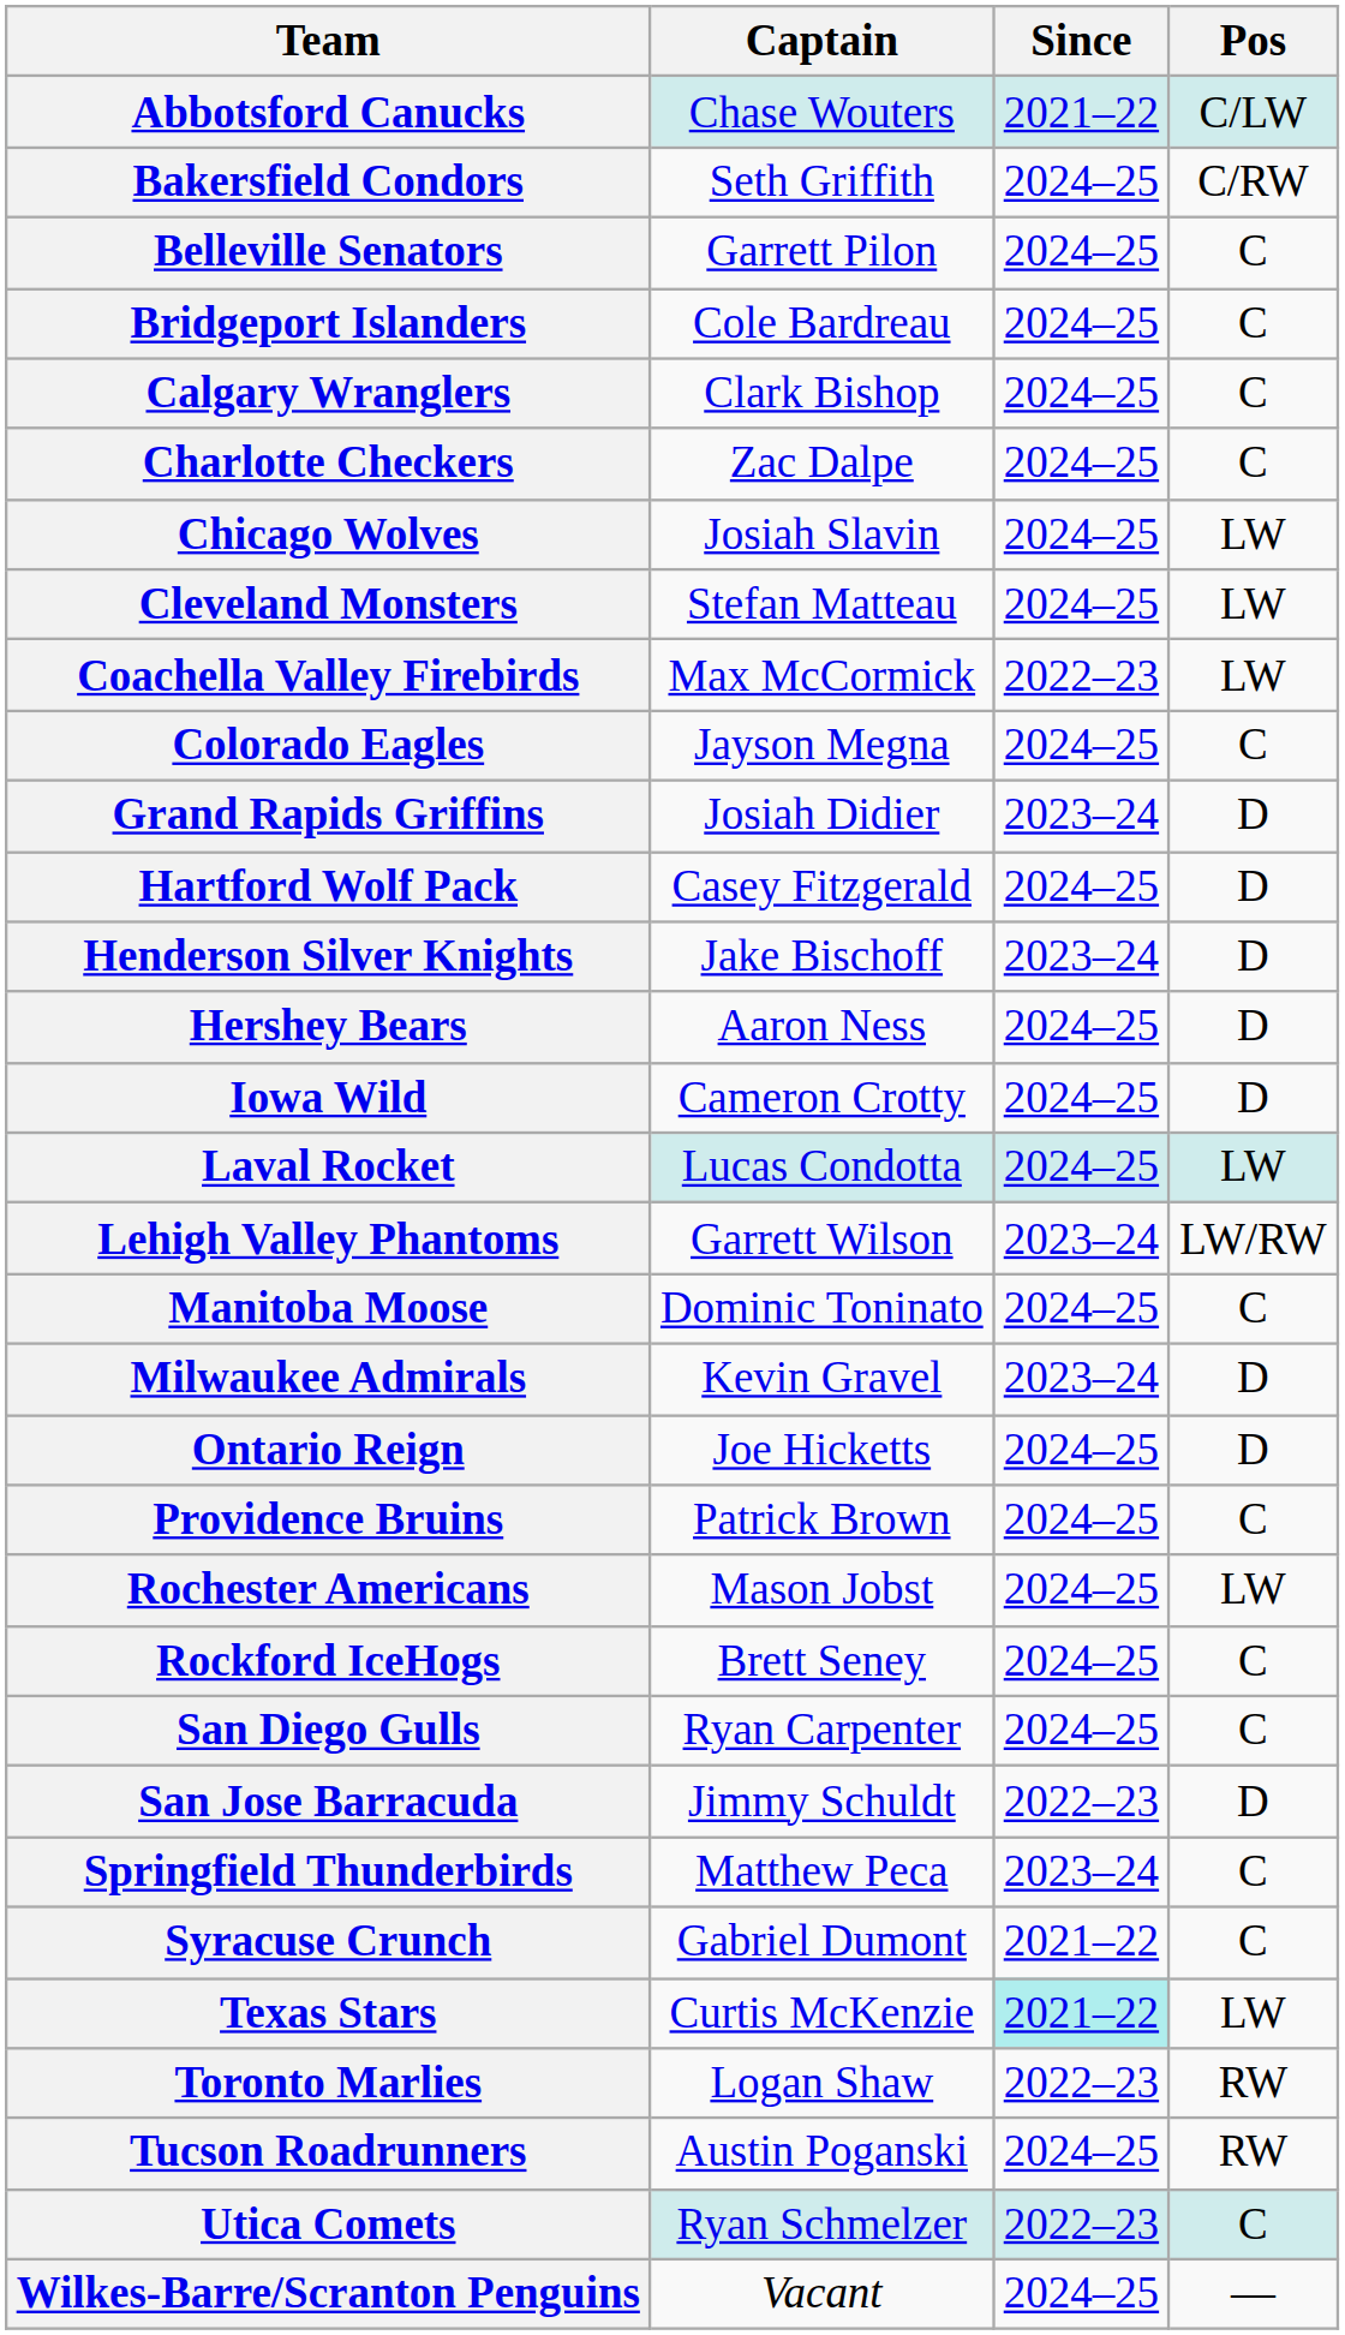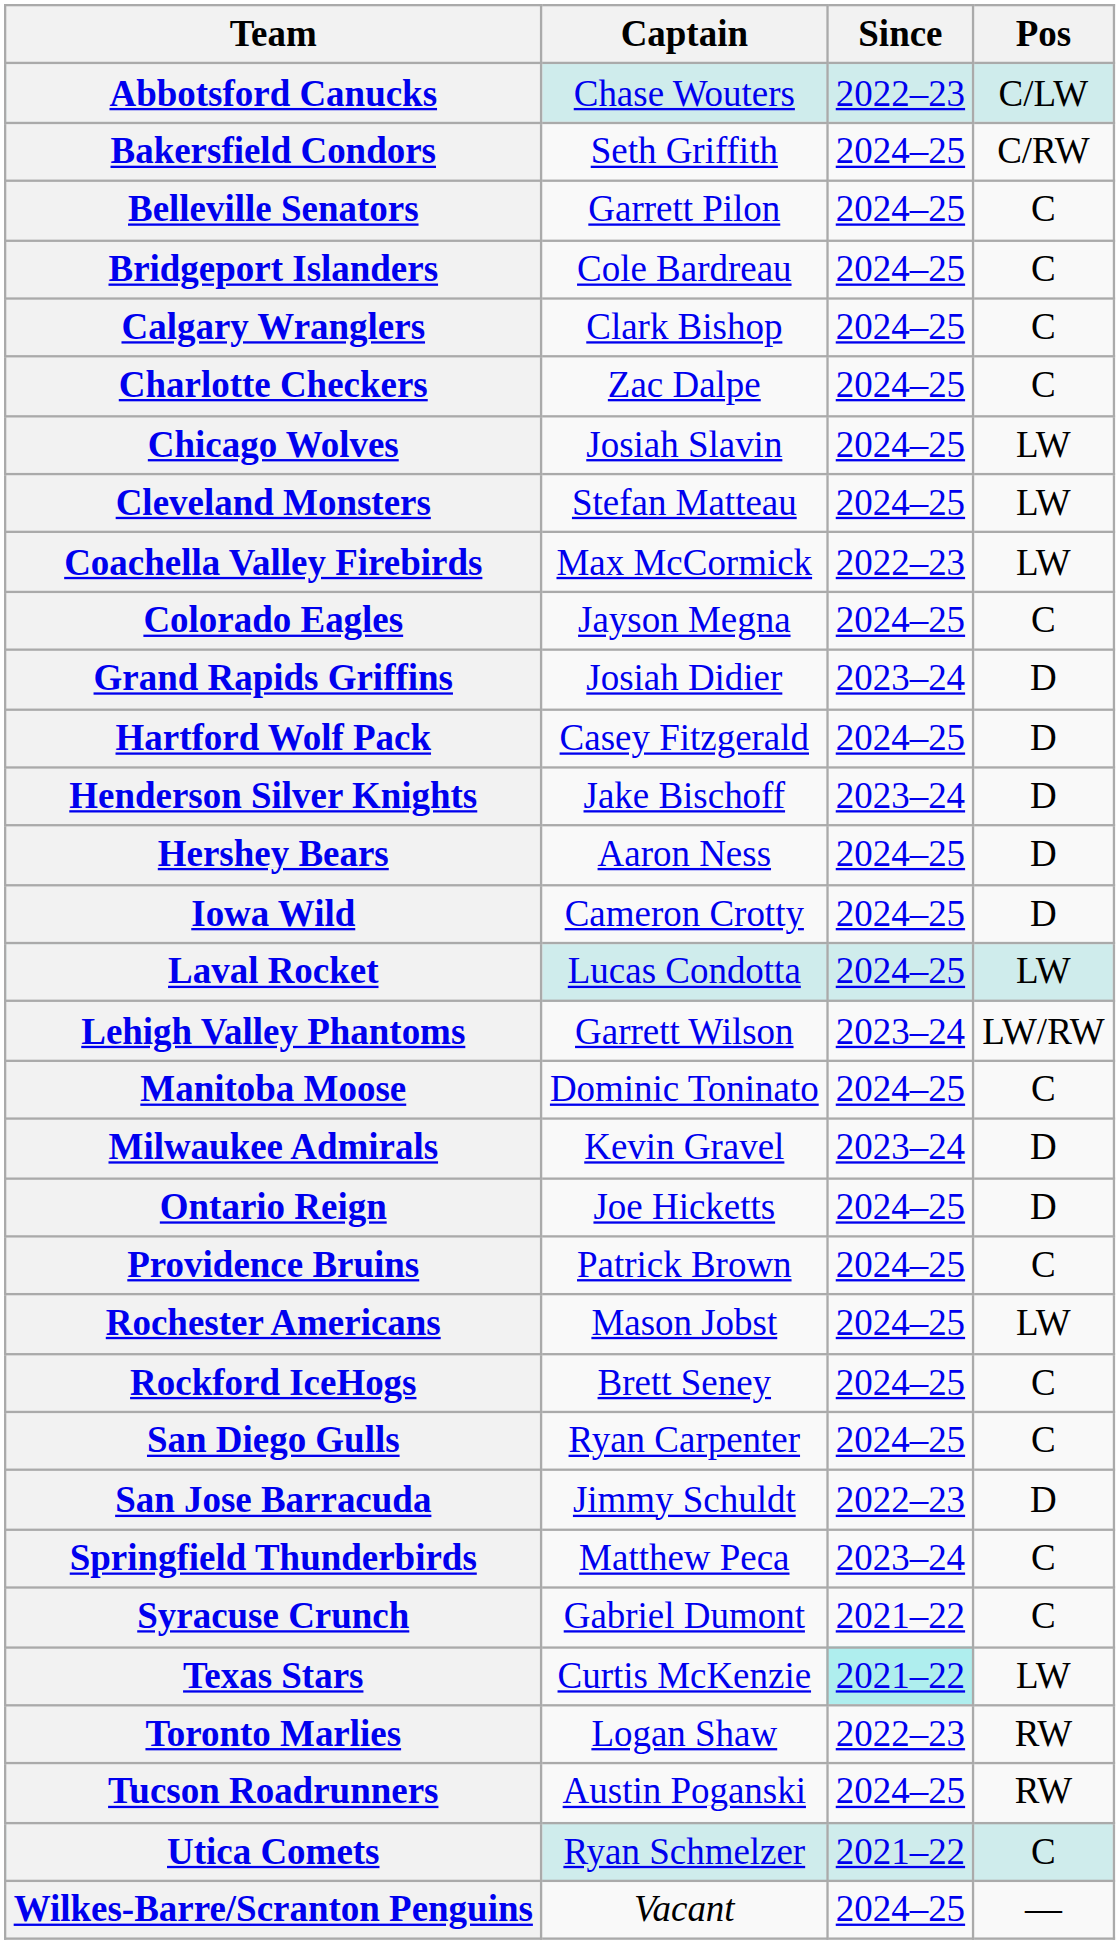Abbotsford Canucks | Since: 2021–22 -> 2022–23
Utica Comets | Since: 2022–23 -> 2021–22
